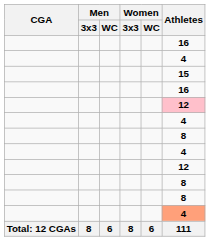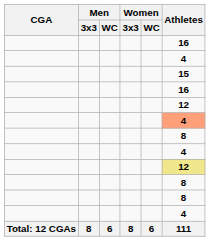row 7 | Athletes: pink background -> no background
row 8 | Athletes: no background -> lightsalmon background
row 11 | Athletes: no background -> khaki background
row 14 | Athletes: lightsalmon background -> no background
